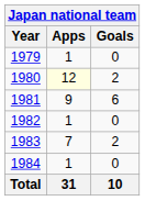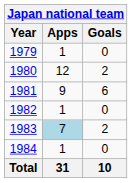1980 | Apps: lightyellow background -> no background
1983 | Apps: no background -> lightblue background
